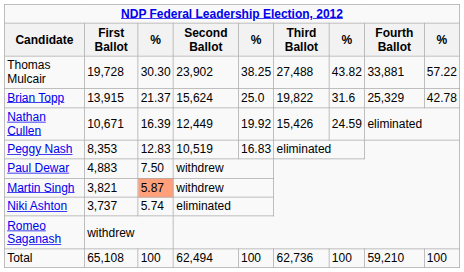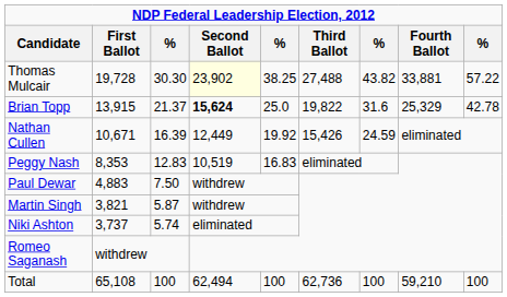Thomas Mulcair | Second Ballot: no background -> lightyellow background
Brian Topp | Second Ballot: normal -> bold
Martin Singh | column 3: lightsalmon background -> no background
